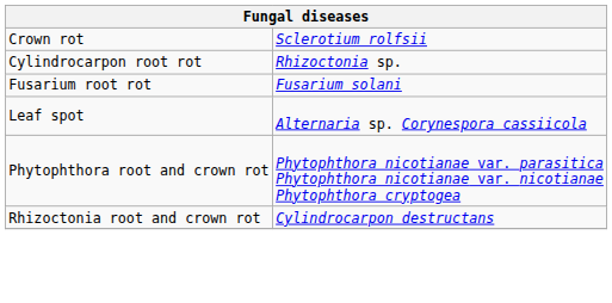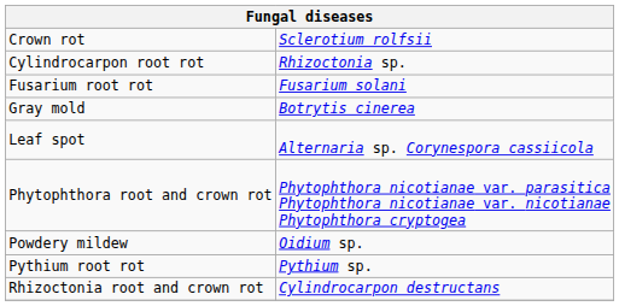+ row: Gray mold | Botrytis cinerea
+ row: Powdery mildew | Oidium sp.
+ row: Pythium root rot | Pythium sp.
